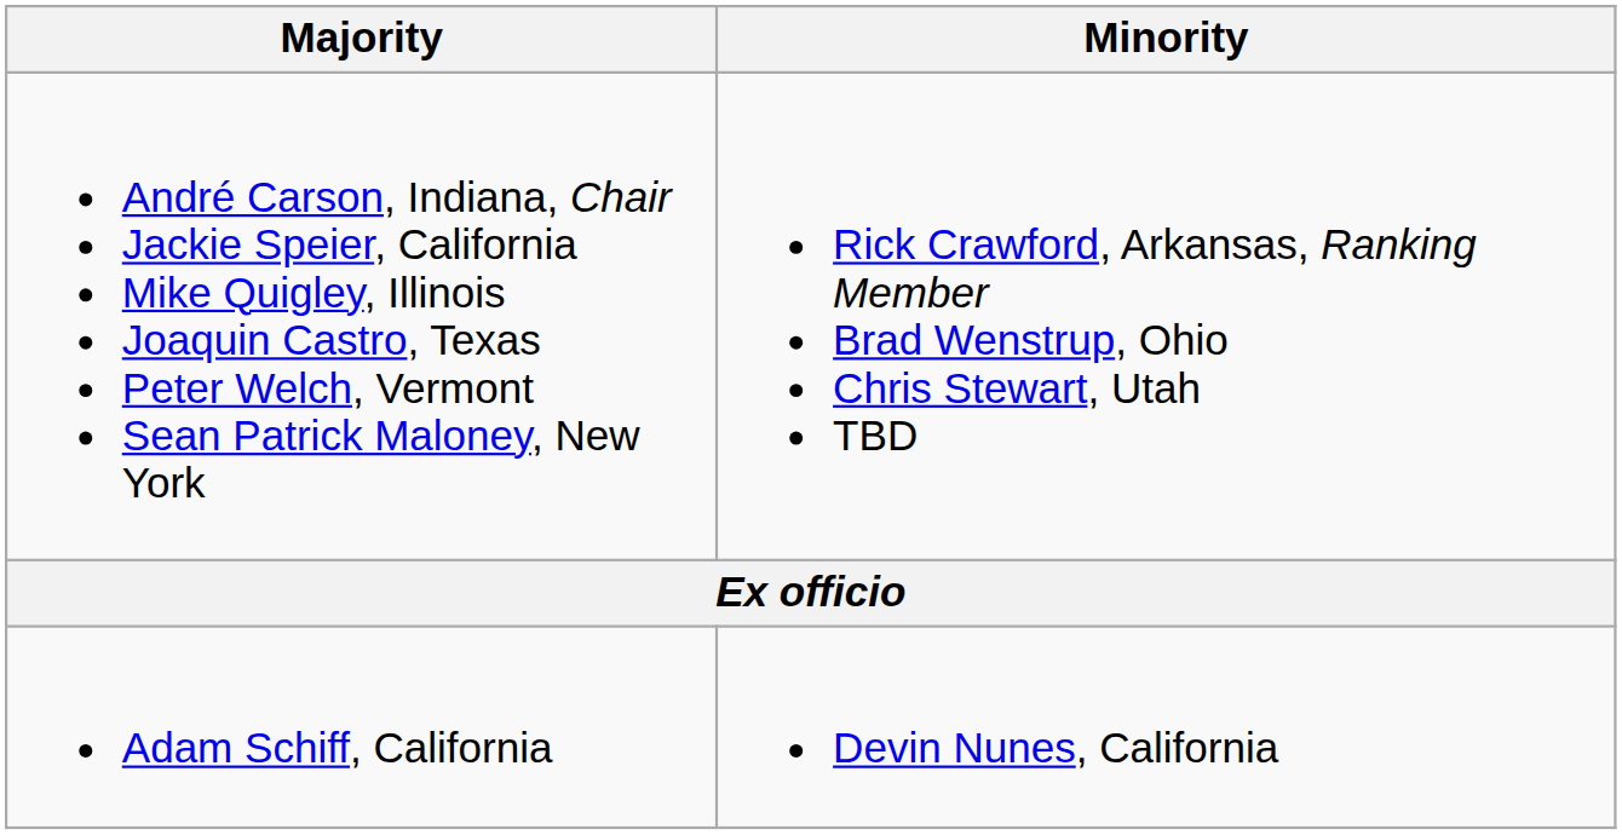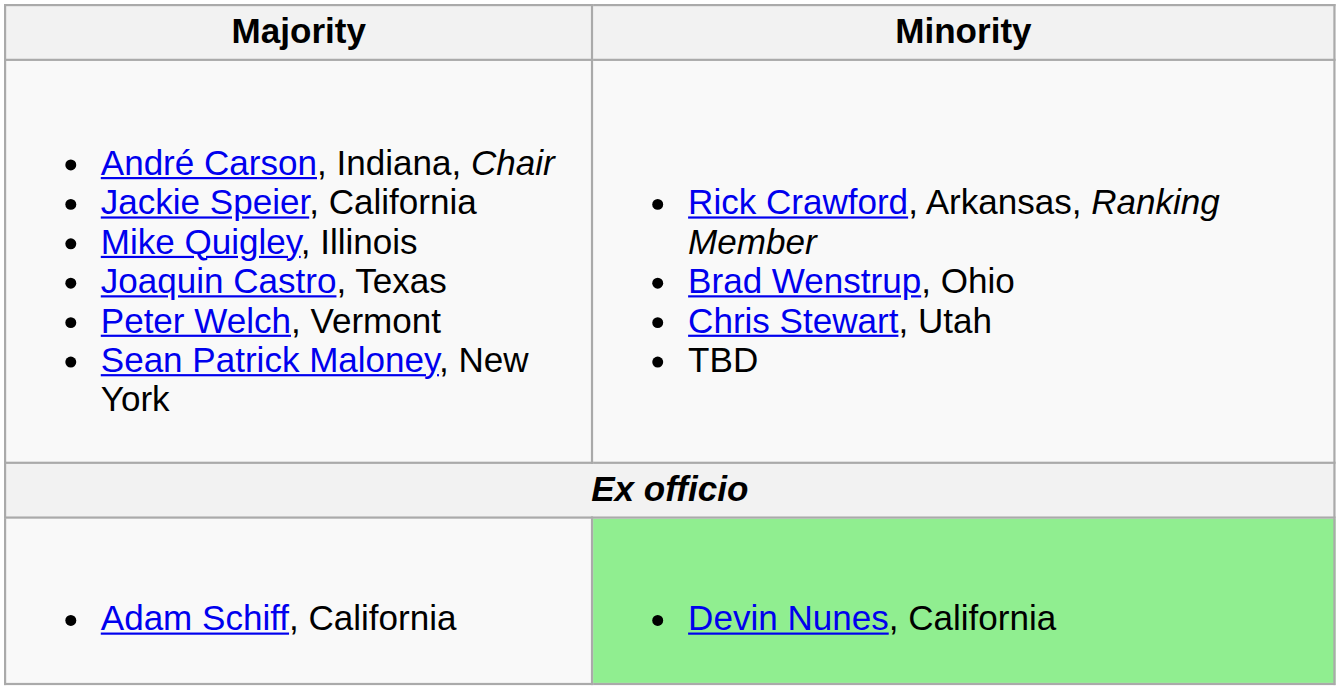Adam Schiff, California | Minority: no background -> lightgreen background
